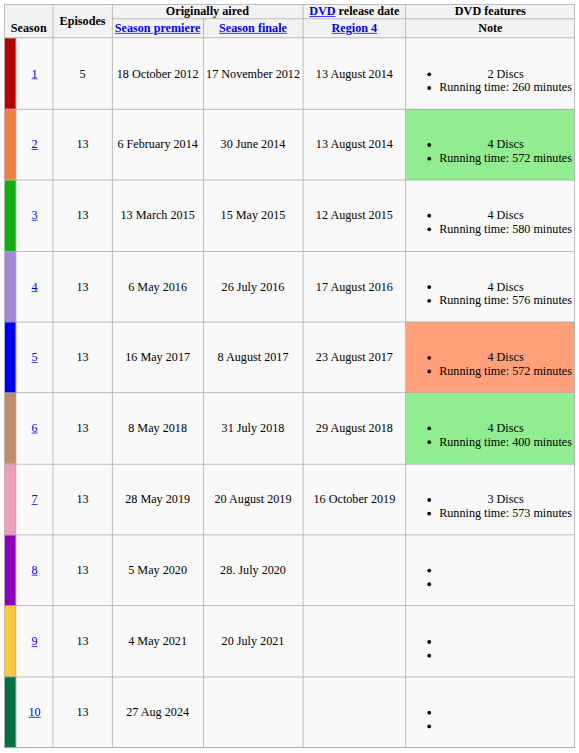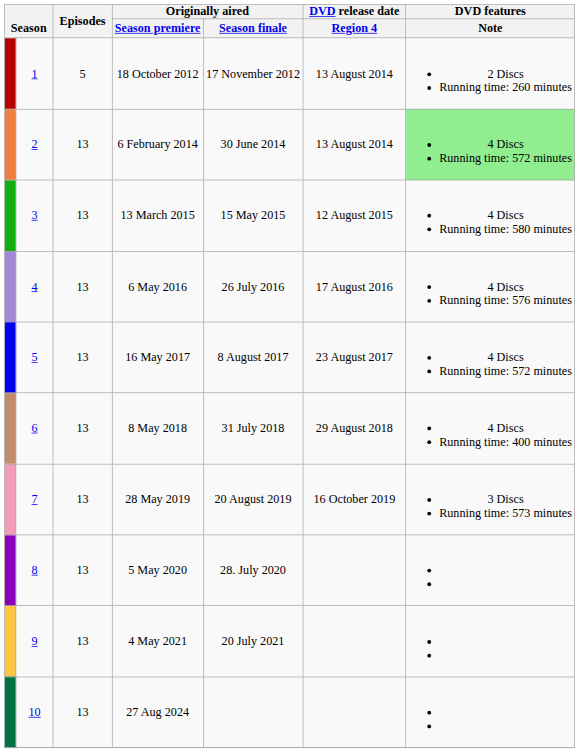16 May 2017 | DVD features / Note: lightsalmon background -> no background
8 May 2018 | DVD features / Note: lightgreen background -> no background
